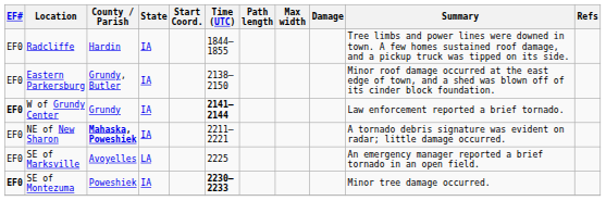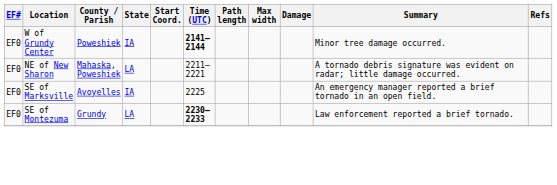- row: EF0 | Radcliffe | Hardin | IA | 1844–1855 | Tree limbs and power lines were downed in town. A few homes sustained roof damage, and a pickup truck was tipped on its side.
- row: EF0 | Eastern Parkersburg | Grundy, Butler | IA | 2138–2150 | Minor roof damage occurred at the east edge of town, and a shed was blown off of its cinder block foundation.
W of Grundy Center | EF#: bold -> normal
W of Grundy Center | County / Parish: Grundy -> Poweshiek
W of Grundy Center | Summary: Law enforcement reported a brief tornado. -> Minor tree damage occurred.
NE of New Sharon | County / Parish: bold -> normal
NE of New Sharon | State: IA -> LA
SE of Marksville | State: LA -> IA
SE of Montezuma | EF#: bold -> normal
SE of Montezuma | County / Parish: Poweshiek -> Grundy
SE of Montezuma | State: IA -> LA
SE of Montezuma | Summary: Minor tree damage occurred. -> Law enforcement reported a brief tornado.
